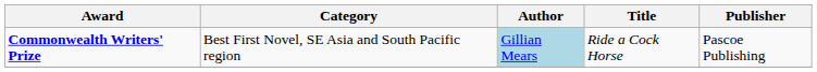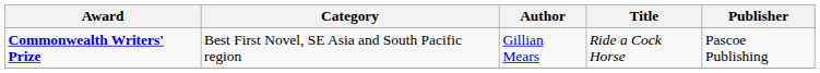Commonwealth Writers' Prize | Author: lightblue background -> no background
